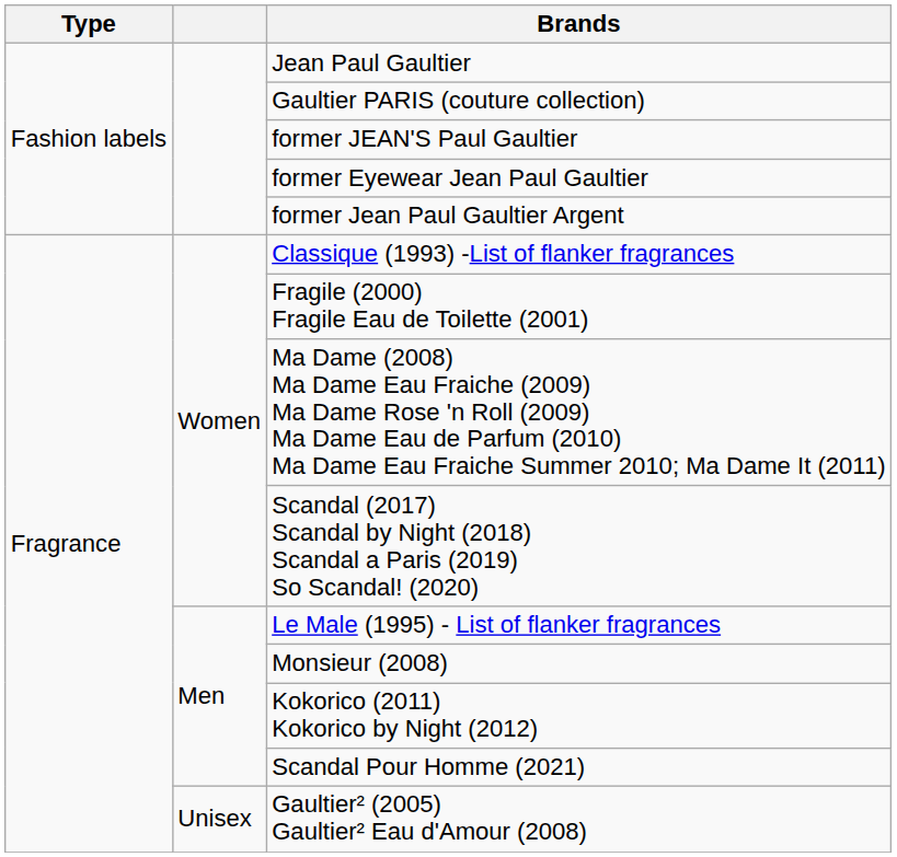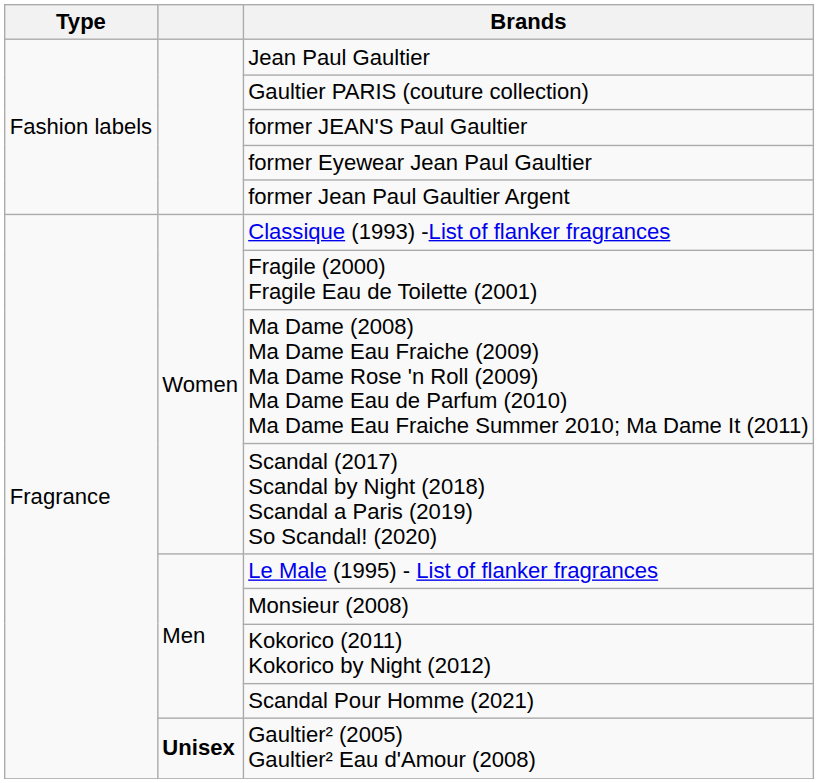Gaultier² (2005) Gaultier² Eau d'Amour (2008) | column 2: normal -> bold
